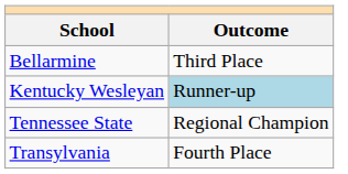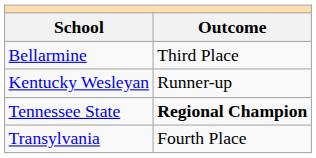Kentucky Wesleyan | Outcome: lightblue background -> no background
Tennessee State | Outcome: normal -> bold
